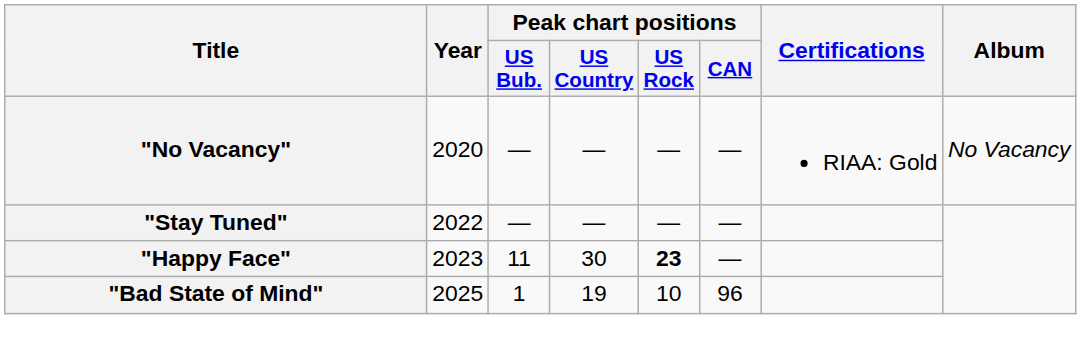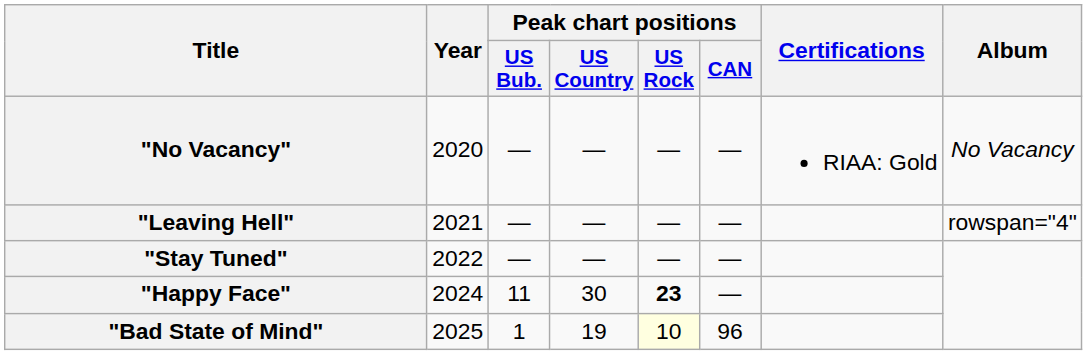+ row: "Leaving Hell" | 2021 | — | — | — | — | rowspan="4"
"Happy Face" | Year: 2023 -> 2024
"Bad State of Mind" | Peak chart positions / US Rock: no background -> lightyellow background
